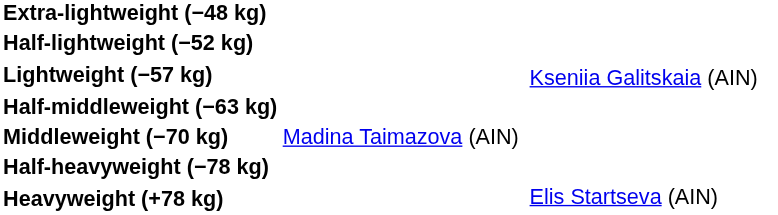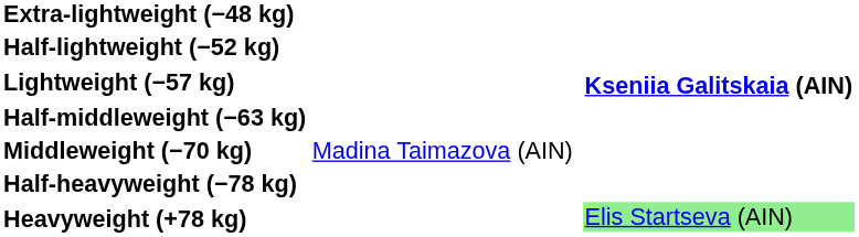Lightweight (−57 kg) / Kseniia Galitskaia (AIN) | column 3: normal -> bold
Heavyweight (+78 kg) / Elis Startseva (AIN) | column 3: no background -> lightgreen background
